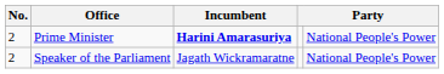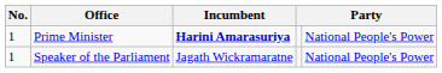Prime Minister | No.: 2 -> 1
Speaker of the Parliament | No.: 2 -> 1
